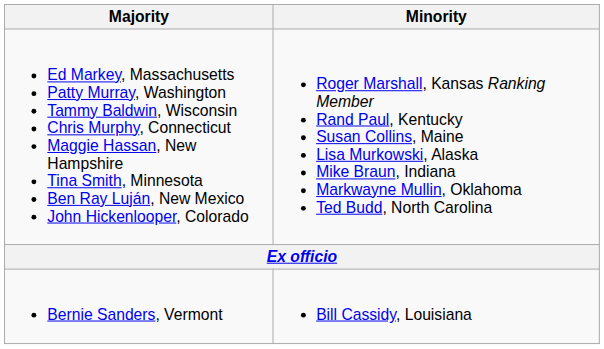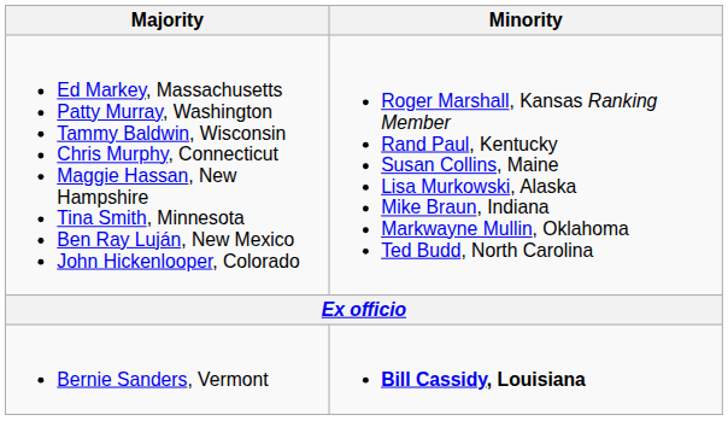Bernie Sanders, Vermont | Minority: normal -> bold
